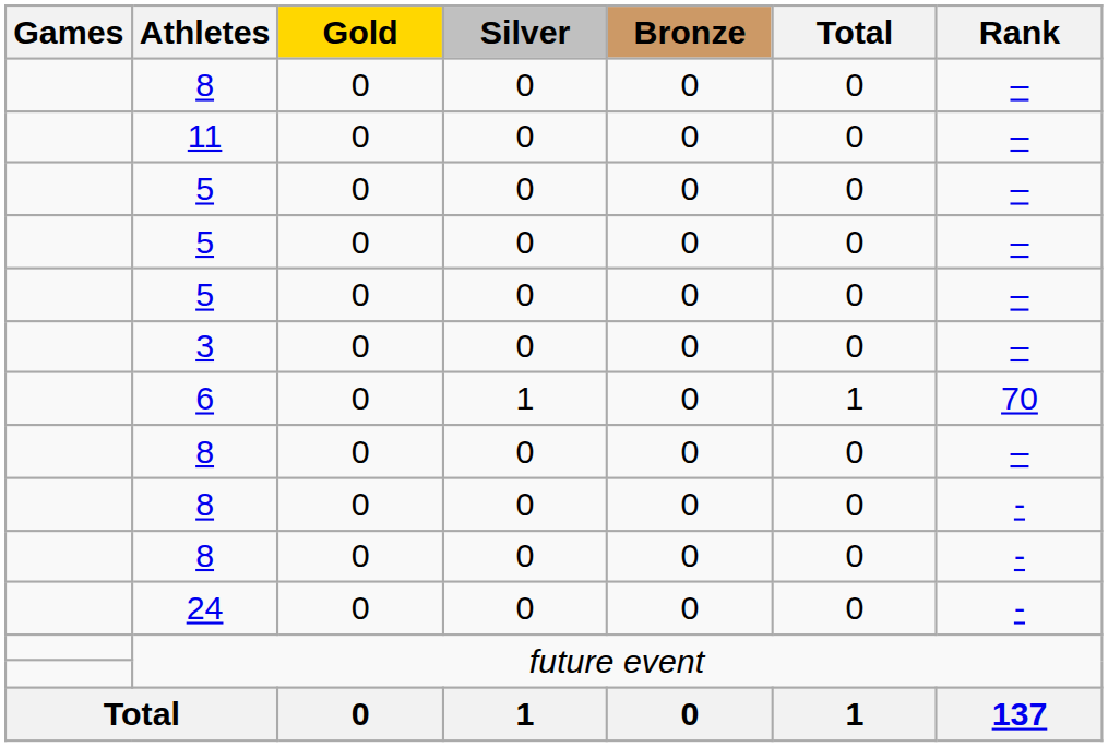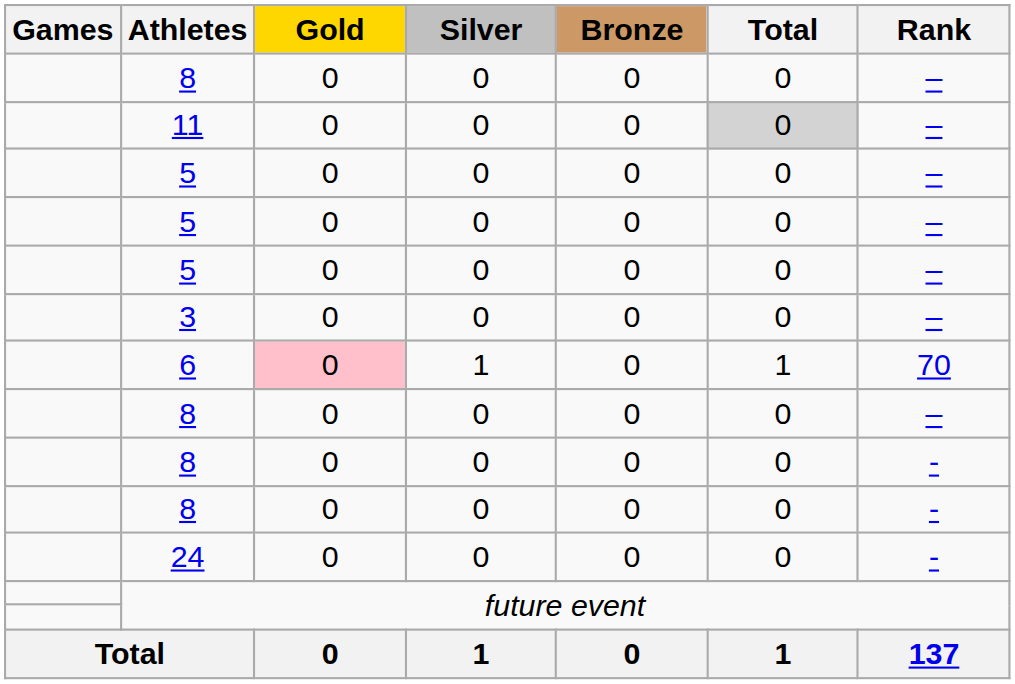11 | Total: no background -> lightgrey background
6 | Gold: no background -> pink background
